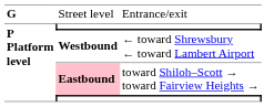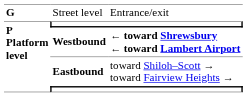Westbound | column 3: normal -> bold
Eastbound | column 2: pink background -> no background
